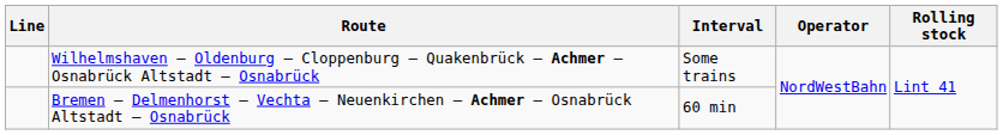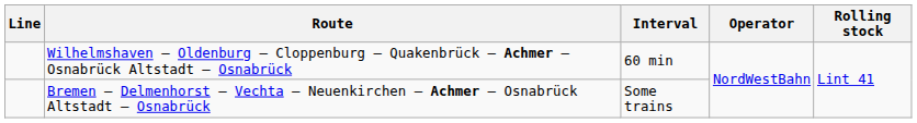row 2 | Interval: Some trains -> 60 min
row 3 | Interval: 60 min -> Some trains
